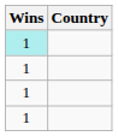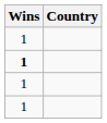row 2 | Wins: paleturquoise background -> no background
row 3 | Wins: normal -> bold
